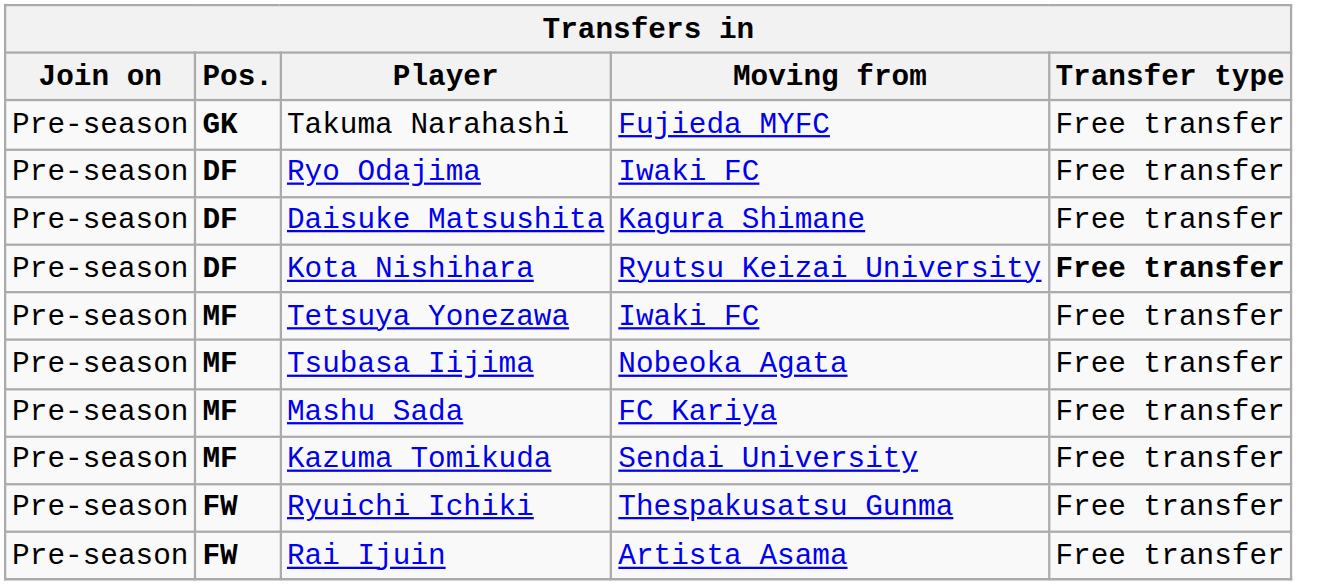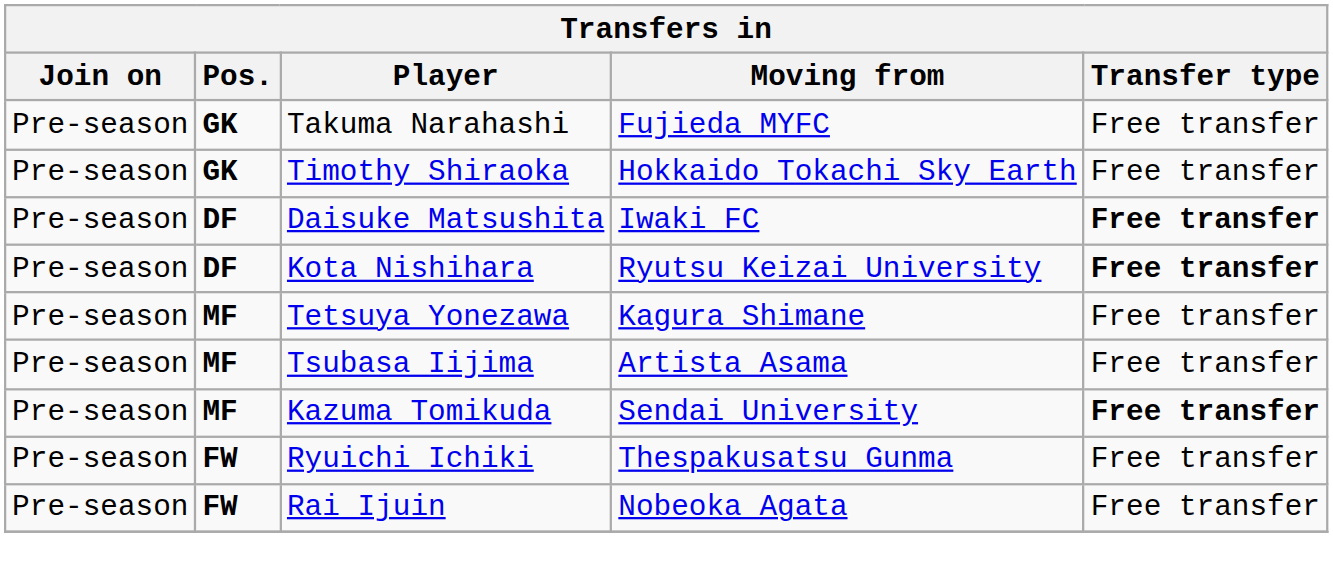+ row: Pre-season | GK | Timothy Shiraoka | Hokkaido Tokachi Sky Earth | Free transfer
- row: Pre-season | DF | Ryo Odajima | Iwaki FC | Free transfer
Daisuke Matsushita | Moving from: Kagura Shimane -> Iwaki FC
Daisuke Matsushita | Transfer type: normal -> bold
Tetsuya Yonezawa | Moving from: Iwaki FC -> Kagura Shimane
Tsubasa Iijima | Moving from: Nobeoka Agata -> Artista Asama
- row: Pre-season | MF | Mashu Sada | FC Kariya | Free transfer
Kazuma Tomikuda | Transfer type: normal -> bold
Rai Ijuin | Moving from: Artista Asama -> Nobeoka Agata
